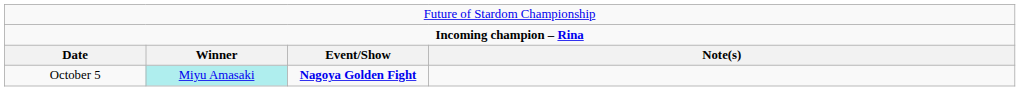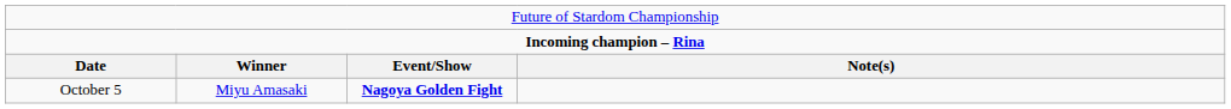October 5 | column 2: paleturquoise background -> no background
